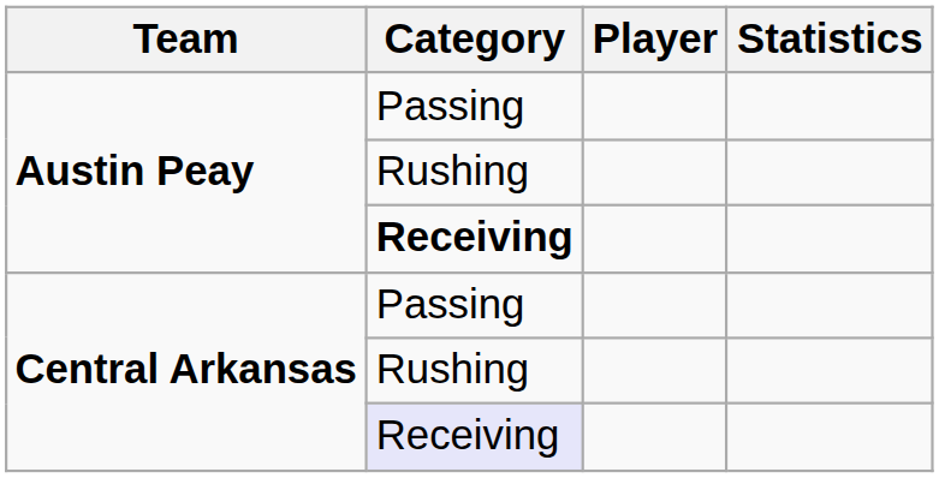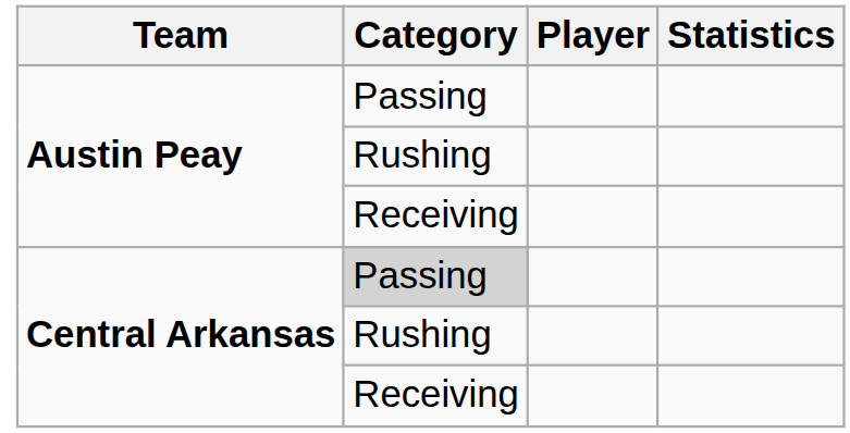Austin Peay / Receiving | Category: bold -> normal
Central Arkansas / Passing | Category: no background -> lightgrey background
Central Arkansas / Receiving | Category: lavender background -> no background
